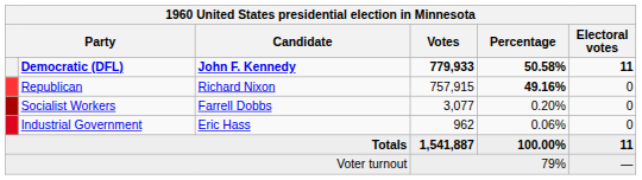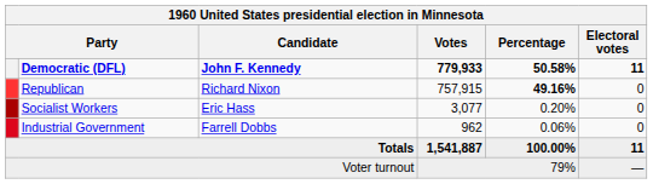Socialist Workers | Candidate: Farrell Dobbs -> Eric Hass
Industrial Government | Candidate: Eric Hass -> Farrell Dobbs
